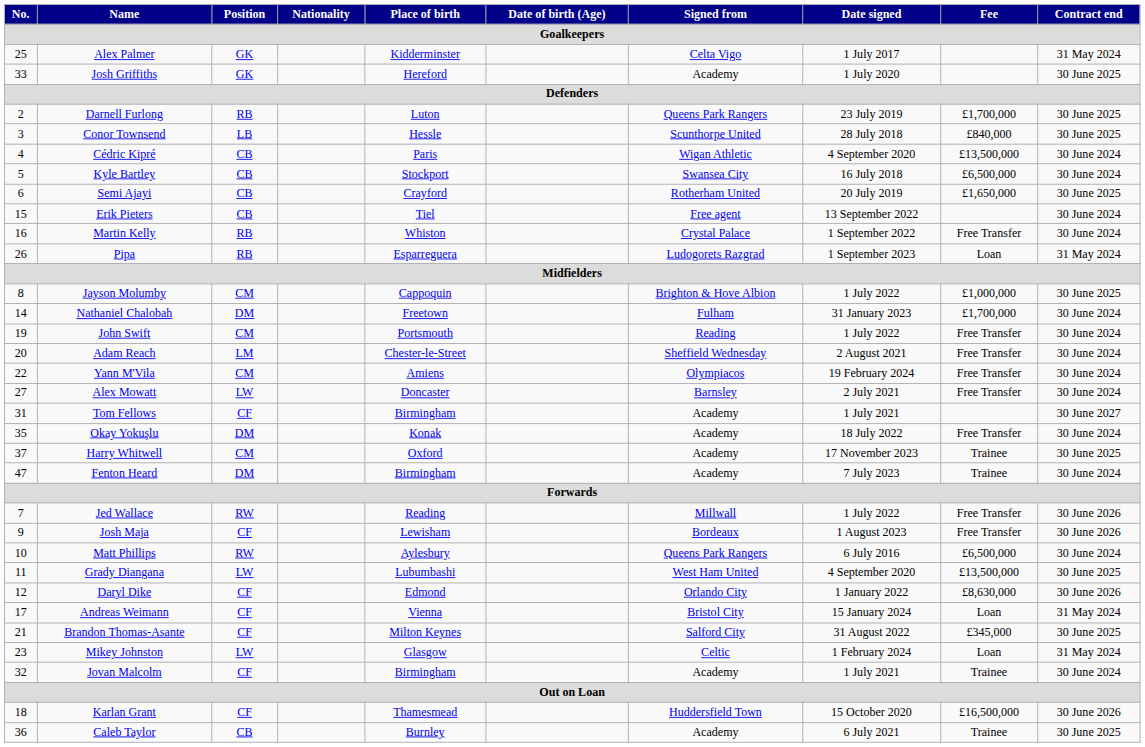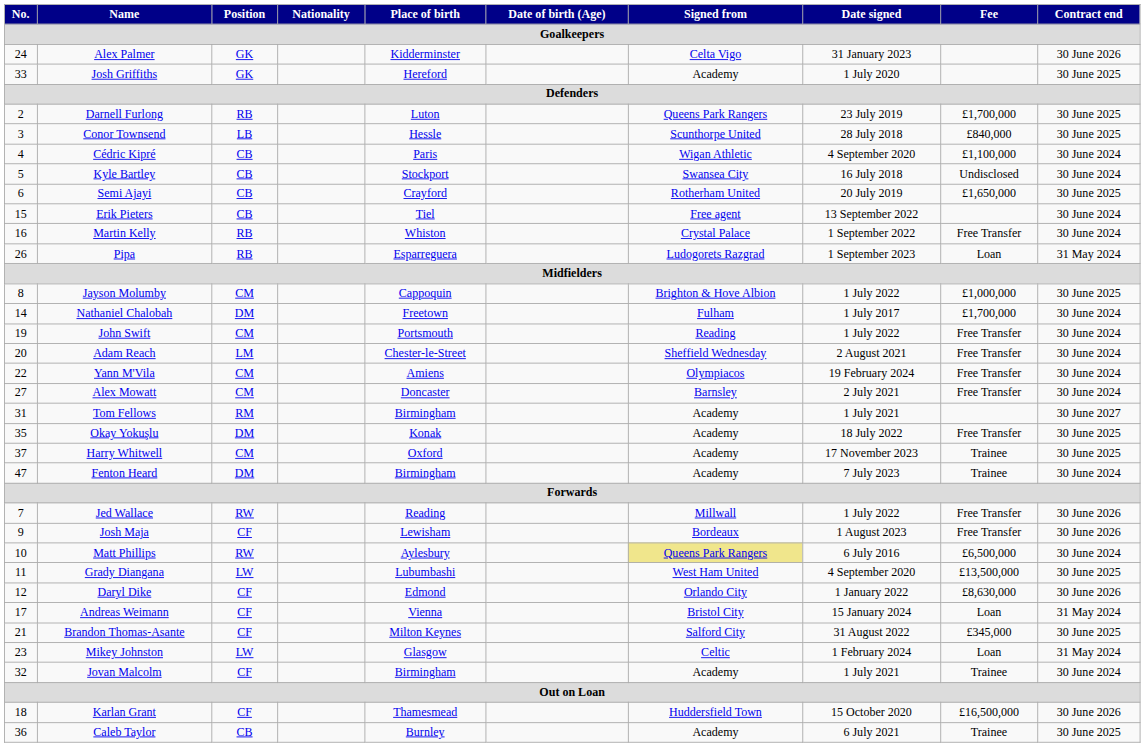Alex Palmer | No.: 25 -> 24
Alex Palmer | Date signed: 1 July 2017 -> 31 January 2023
Alex Palmer | Contract end: 31 May 2024 -> 30 June 2026
Cédric Kipré | Fee: £13,500,000 -> £1,100,000
Kyle Bartley | Fee: £6,500,000 -> Undisclosed
Nathaniel Chalobah | Date signed: 31 January 2023 -> 1 July 2017
Alex Mowatt | Position: LW -> CM
Tom Fellows | Position: CF -> RM
Okay Yokuşlu | Contract end: 30 June 2024 -> 30 June 2025
Matt Phillips | Signed from: no background -> khaki background
